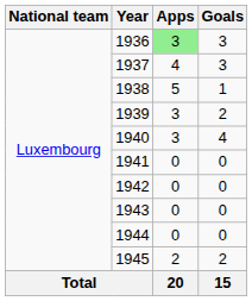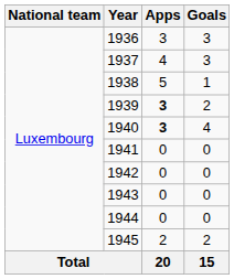1936 | Apps: lightgreen background -> no background
1939 | Apps: normal -> bold
1940 | Apps: normal -> bold
